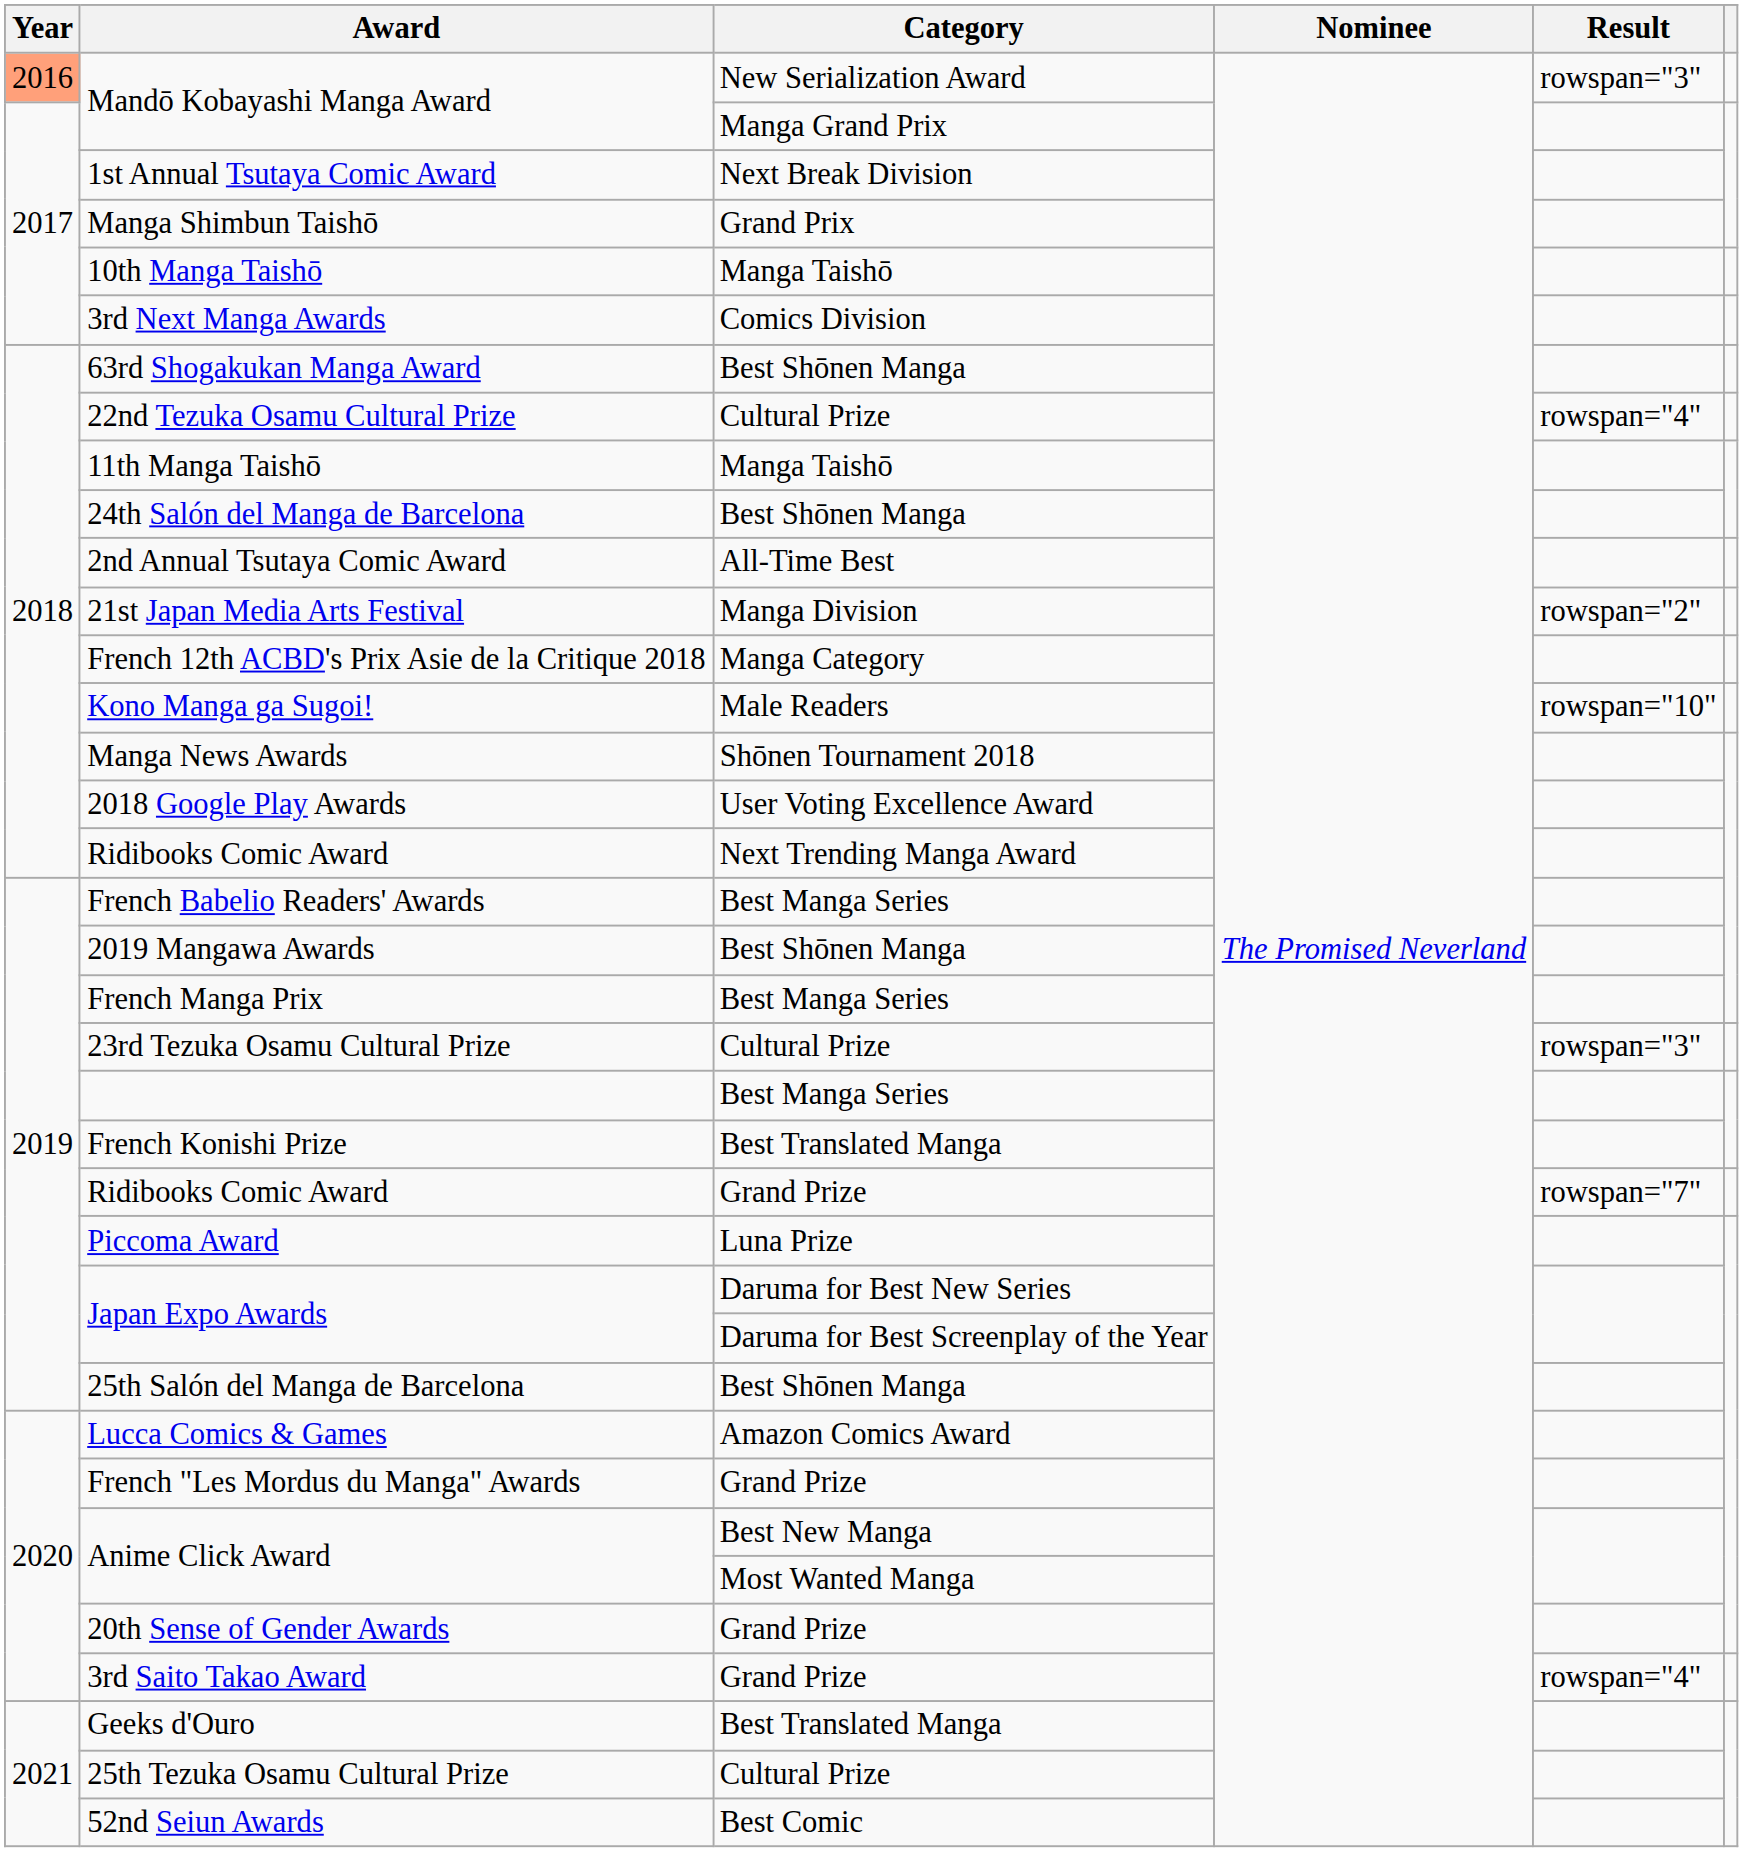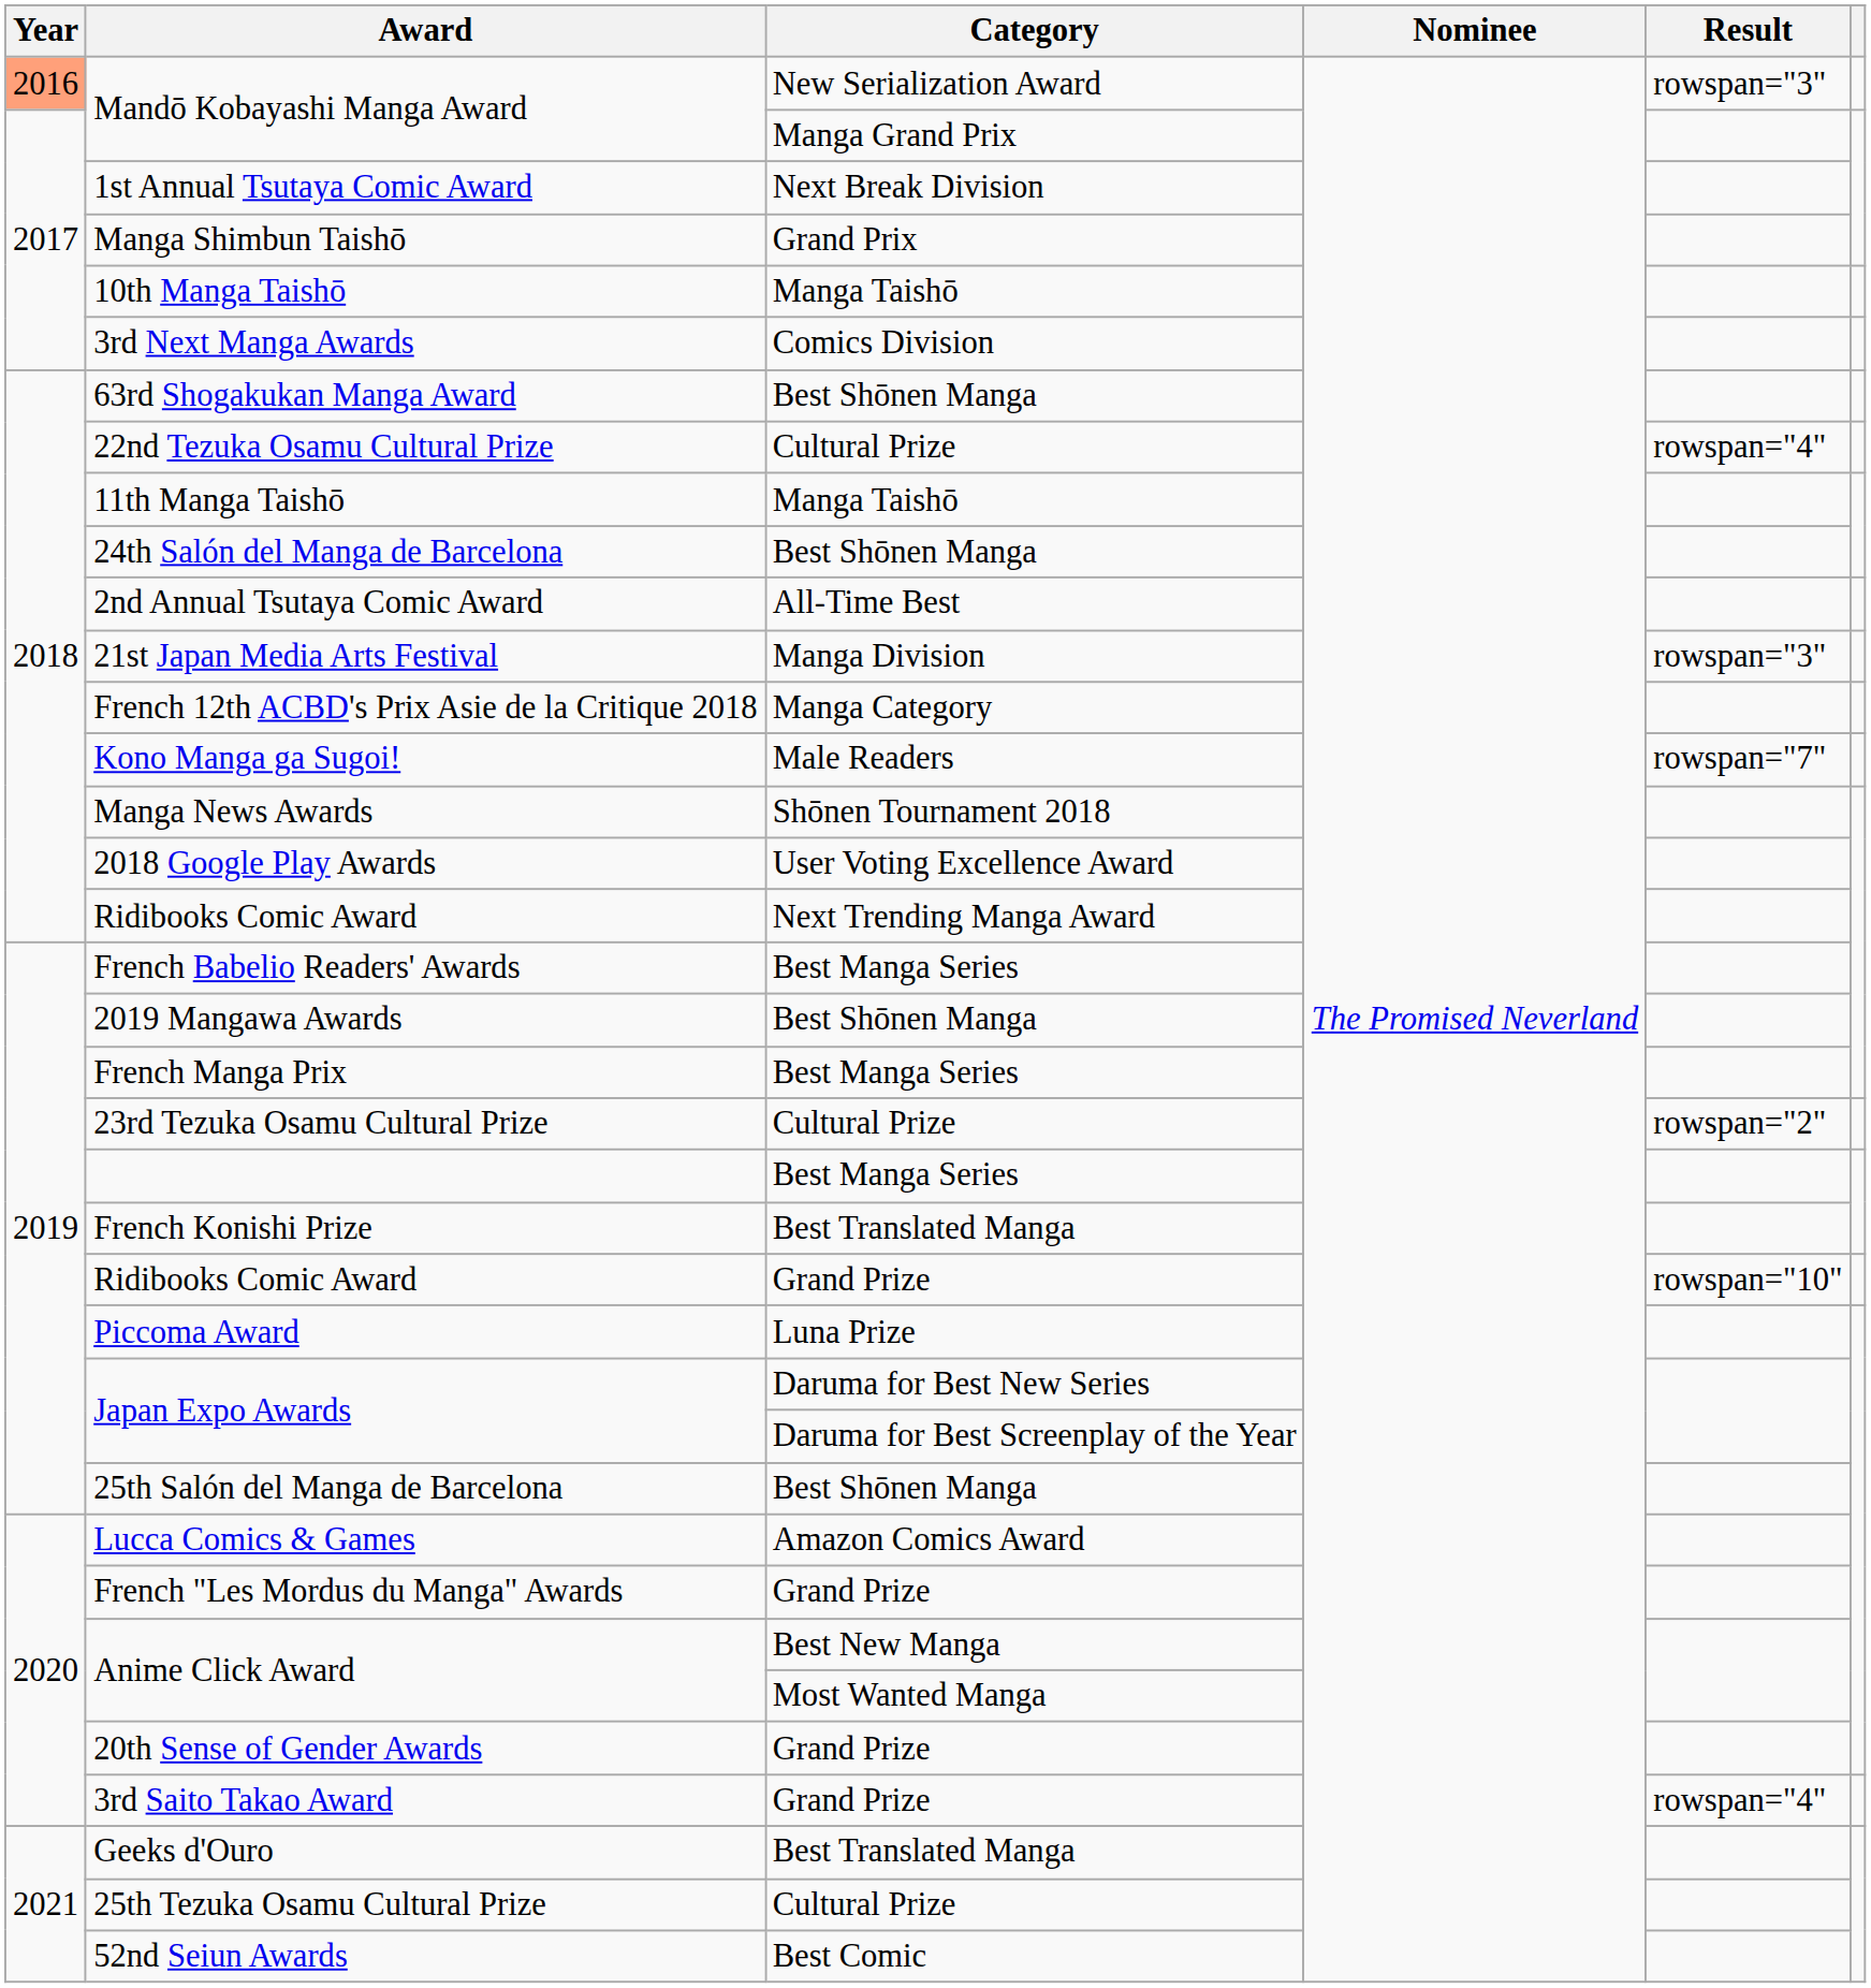21st Japan Media Arts Festival | Result: rowspan="2" -> rowspan="3"
Kono Manga ga Sugoi! | Result: rowspan="10" -> rowspan="7"
23rd Tezuka Osamu Cultural Prize | Result: rowspan="3" -> rowspan="2"
Ridibooks Comic Award / Grand Prize | Result: rowspan="7" -> rowspan="10"
